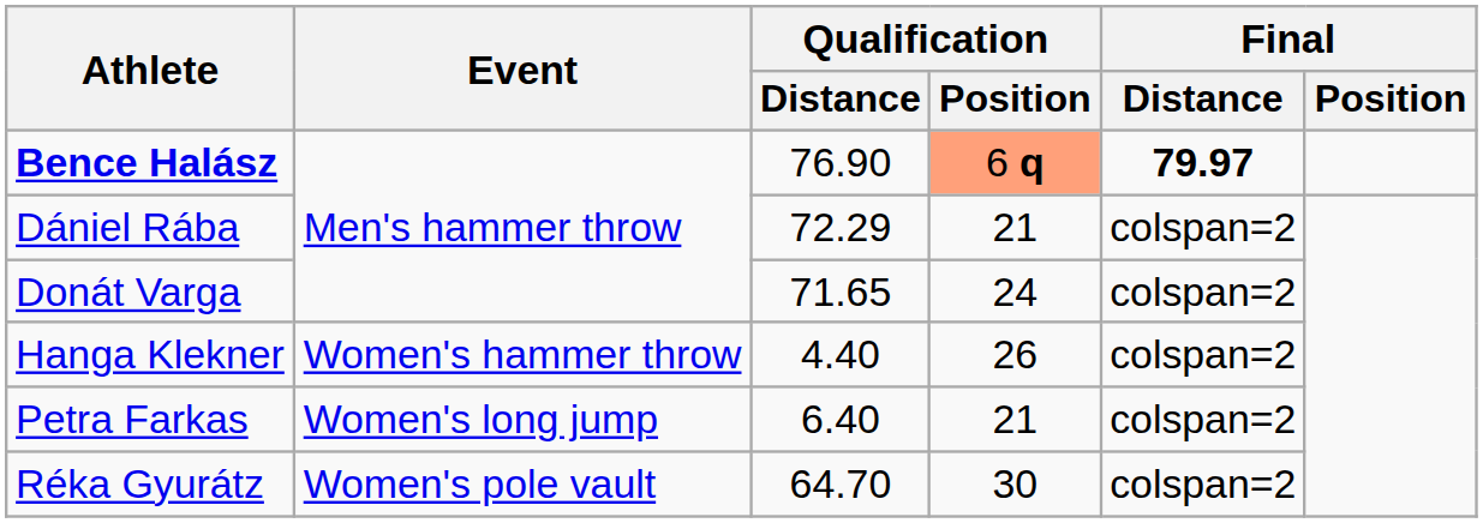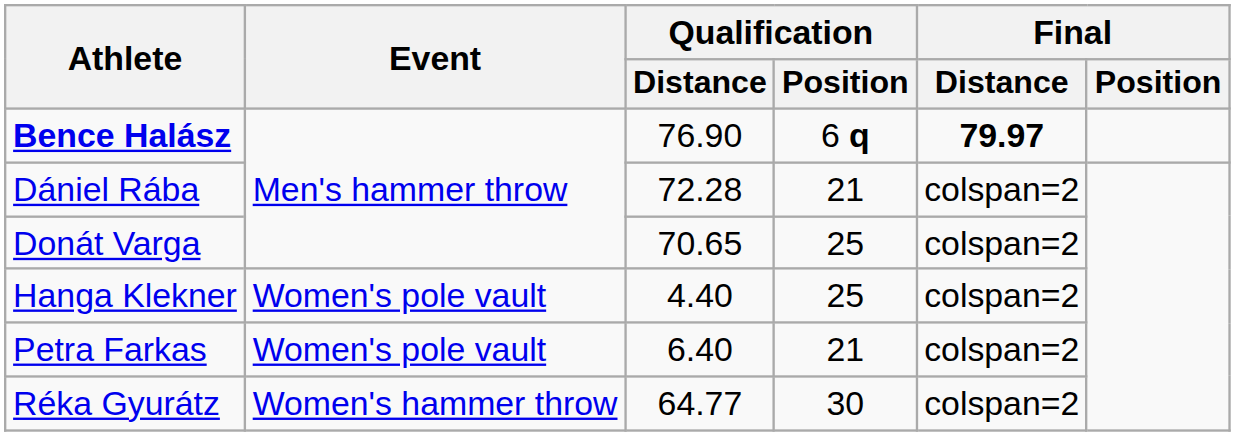Bence Halász | Qualification / Position: lightsalmon background -> no background
Dániel Rába | Qualification / Distance: 72.29 -> 72.28
Donát Varga | Qualification / Distance: 71.65 -> 70.65
Donát Varga | Qualification / Position: 24 -> 25
Hanga Klekner | Event: Women's hammer throw -> Women's pole vault
Hanga Klekner | Qualification / Position: 26 -> 25
Petra Farkas | Event: Women's long jump -> Women's pole vault
Réka Gyurátz | Event: Women's pole vault -> Women's hammer throw
Réka Gyurátz | Qualification / Distance: 64.70 -> 64.77
